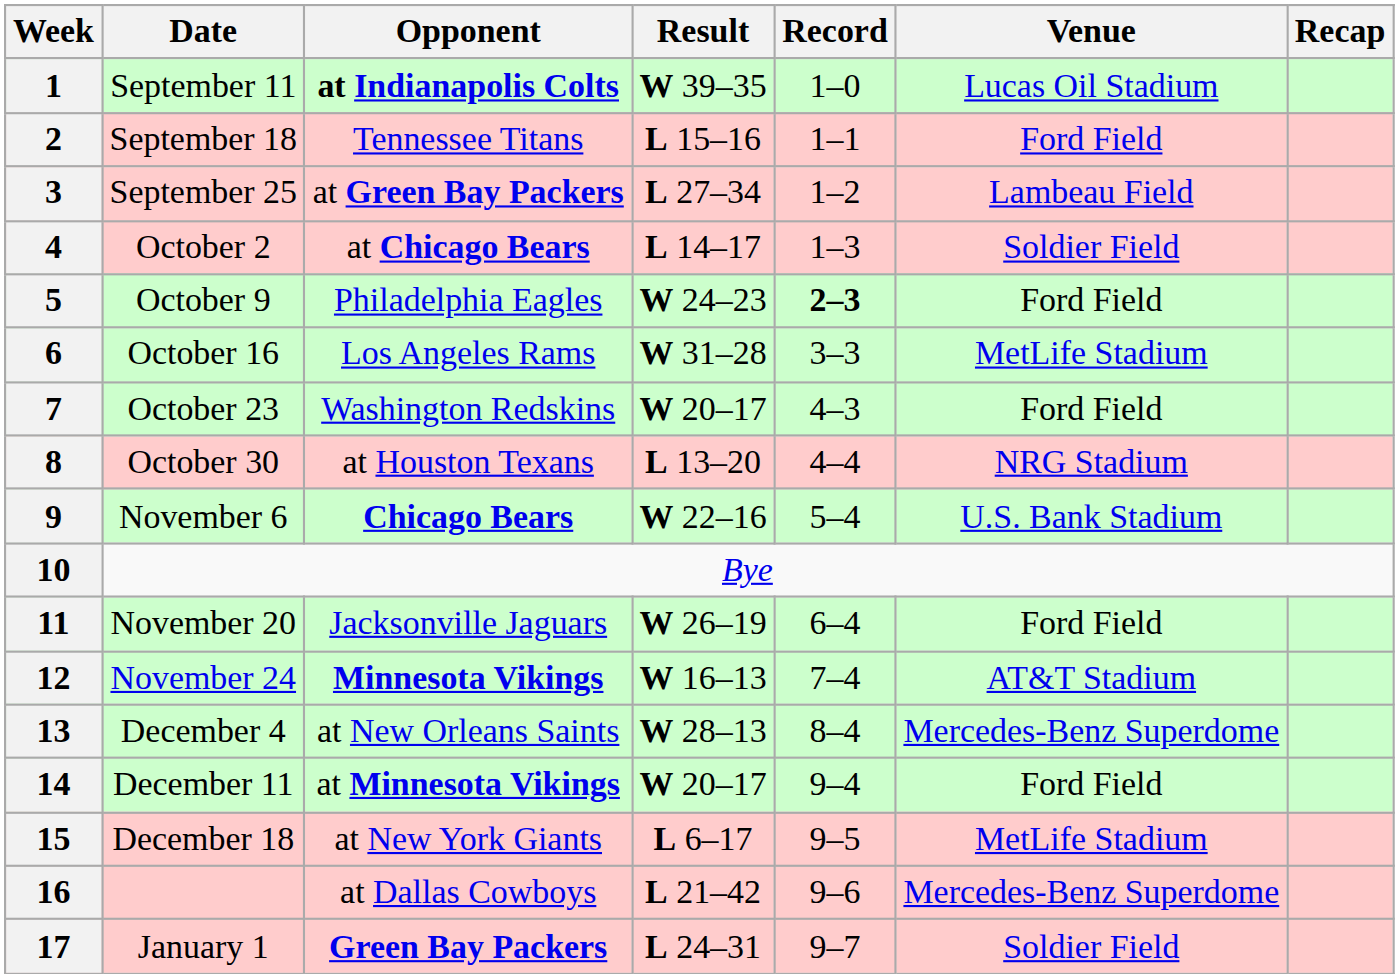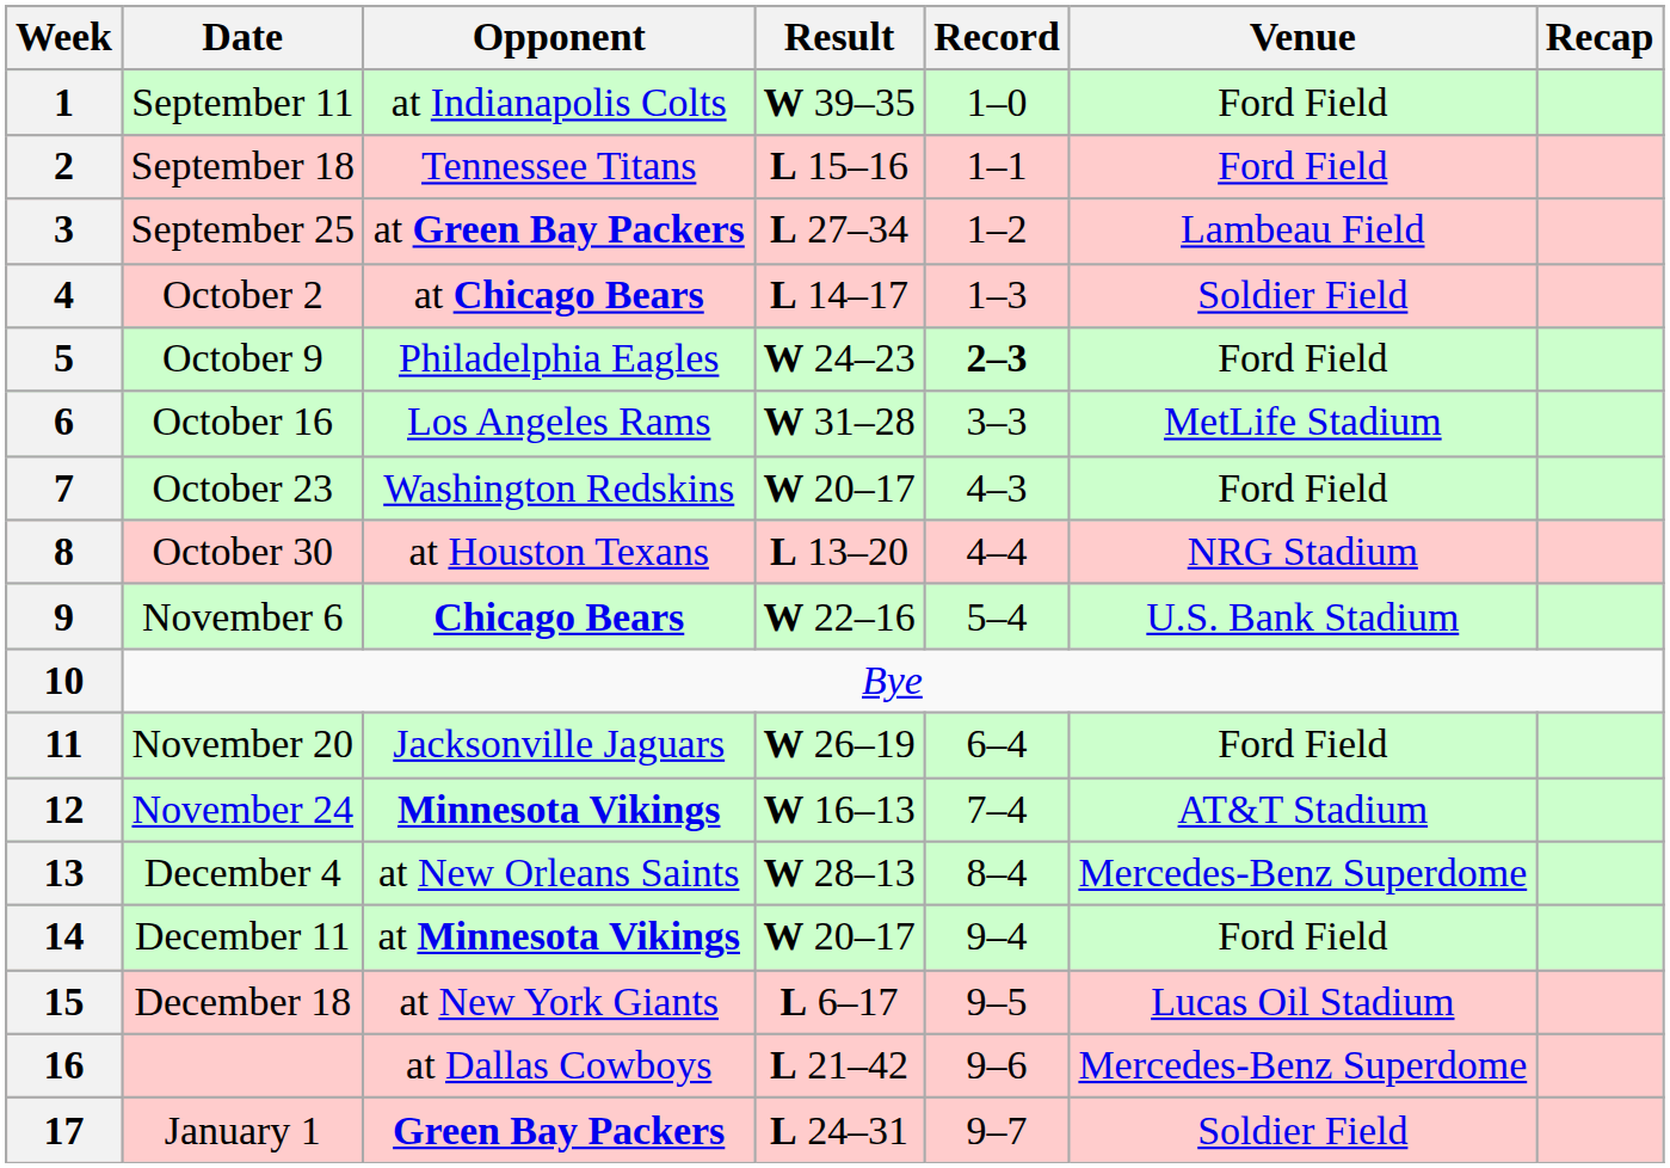1 | Opponent: bold -> normal
1 | Venue: Lucas Oil Stadium -> Ford Field
15 | Venue: MetLife Stadium -> Lucas Oil Stadium
